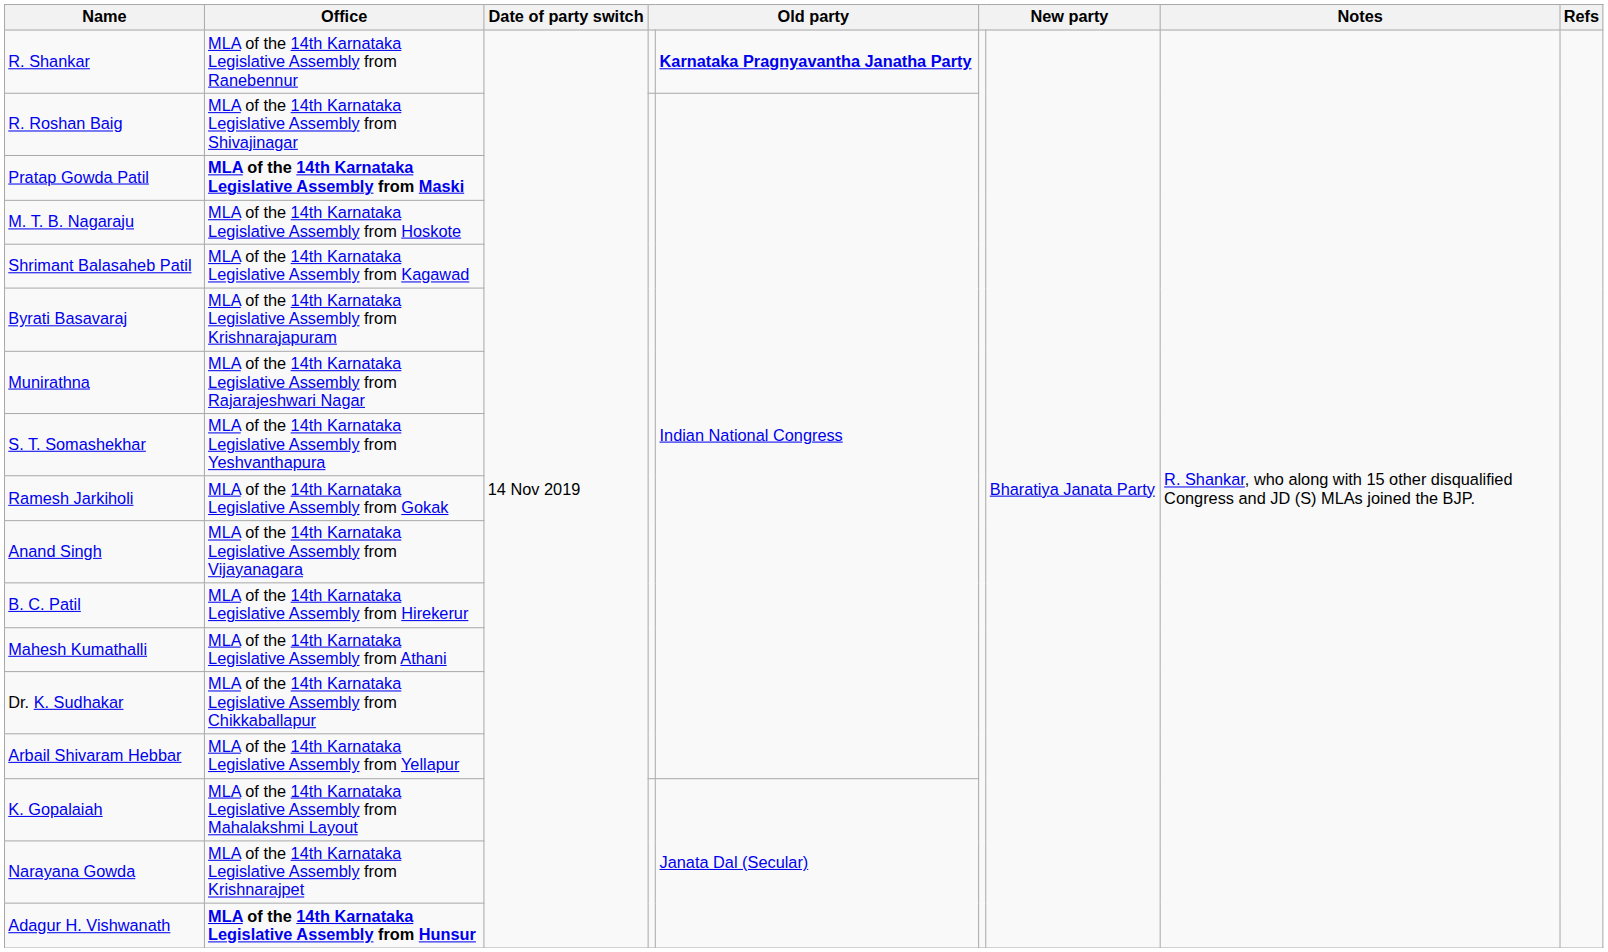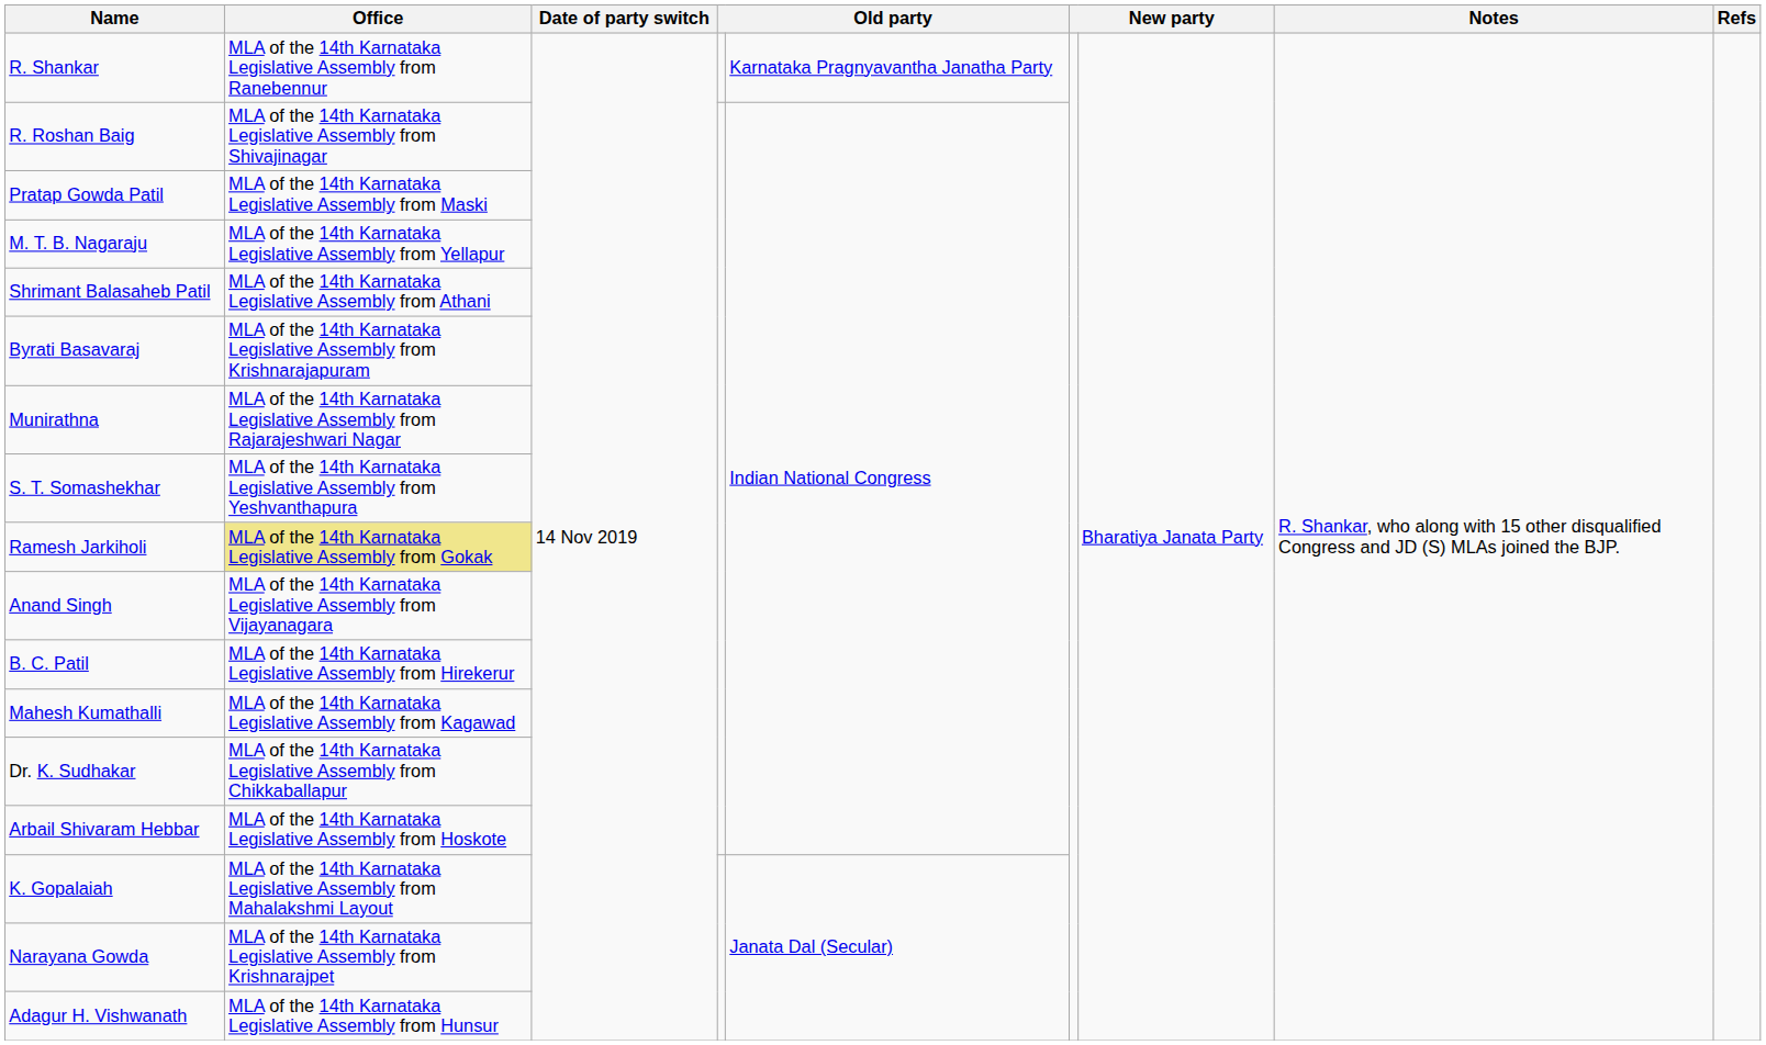R. Shankar | column 5: bold -> normal
Pratap Gowda Patil | Office: bold -> normal
M. T. B. Nagaraju | Office: MLA of the 14th Karnataka Legislative Assembly from Hoskote -> MLA of the 14th Karnataka Legislative Assembly from Yellapur
Shrimant Balasaheb Patil | Office: MLA of the 14th Karnataka Legislative Assembly from Kagawad -> MLA of the 14th Karnataka Legislative Assembly from Athani
Ramesh Jarkiholi | Office: no background -> khaki background
Mahesh Kumathalli | Office: MLA of the 14th Karnataka Legislative Assembly from Athani -> MLA of the 14th Karnataka Legislative Assembly from Kagawad
Arbail Shivaram Hebbar | Office: MLA of the 14th Karnataka Legislative Assembly from Yellapur -> MLA of the 14th Karnataka Legislative Assembly from Hoskote
Adagur H. Vishwanath | Office: bold -> normal
